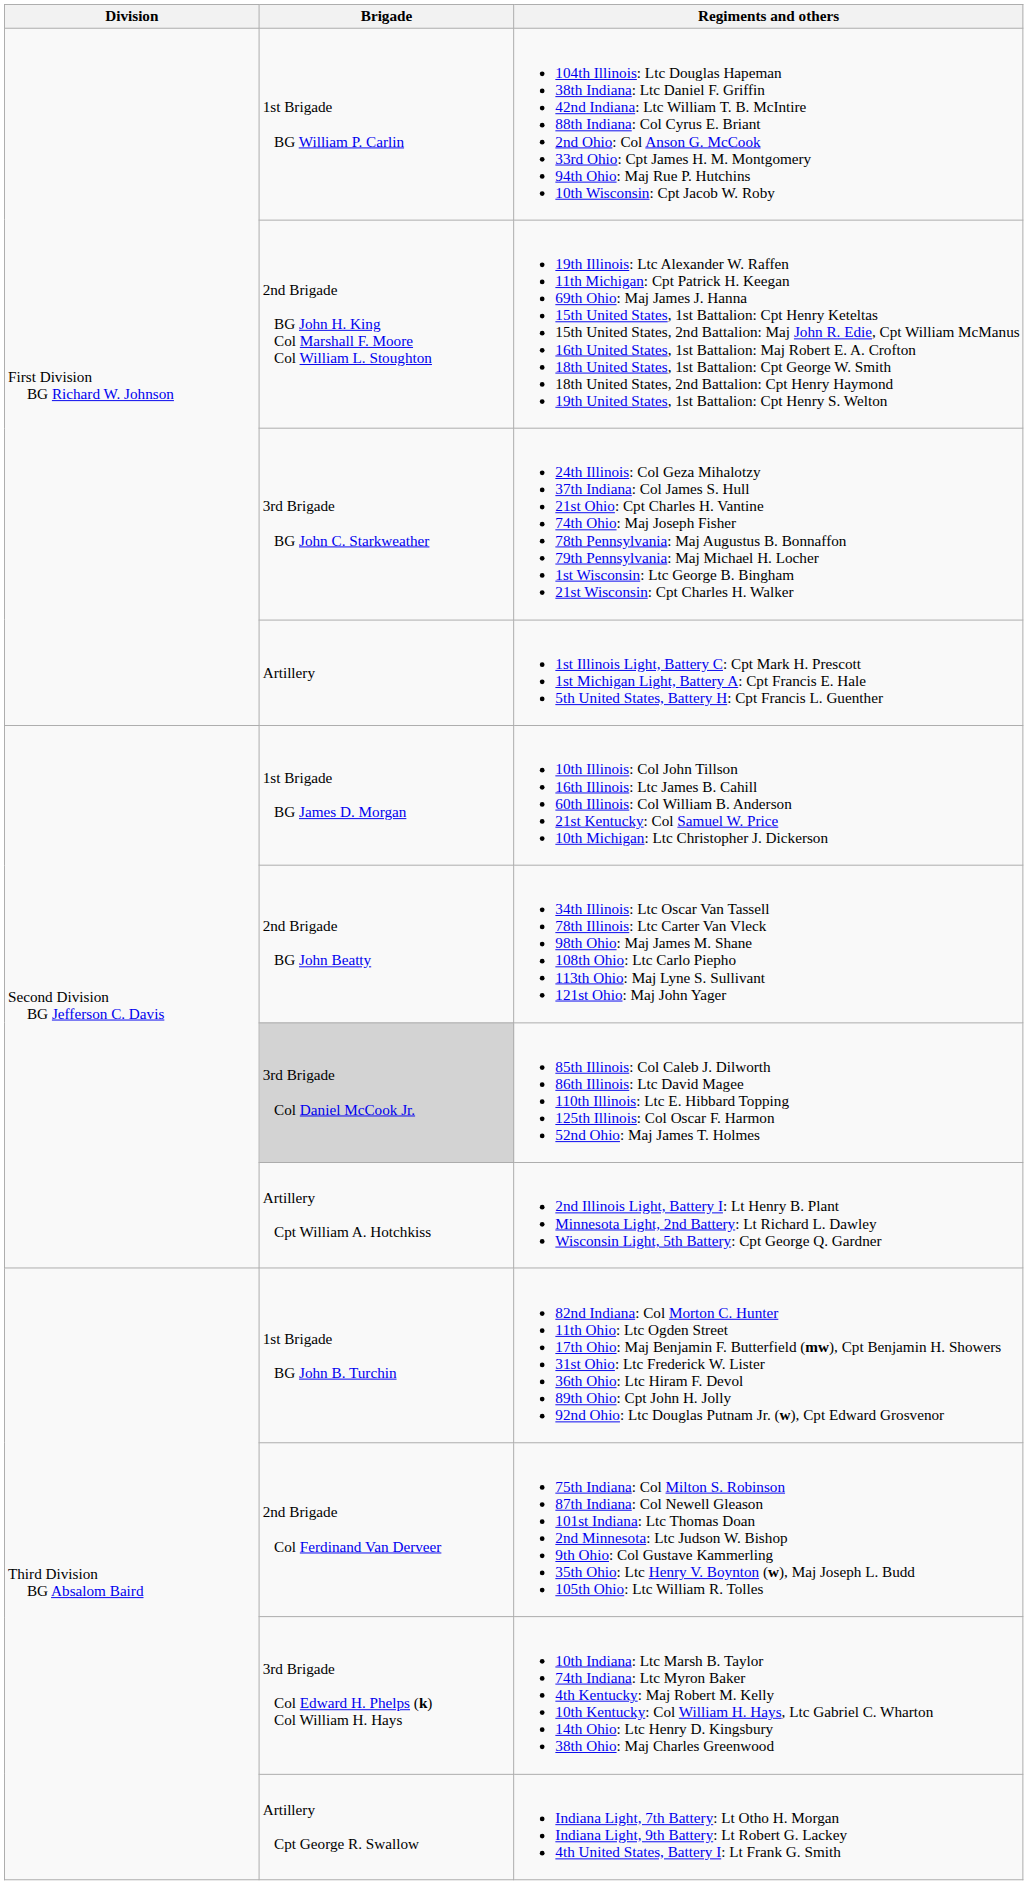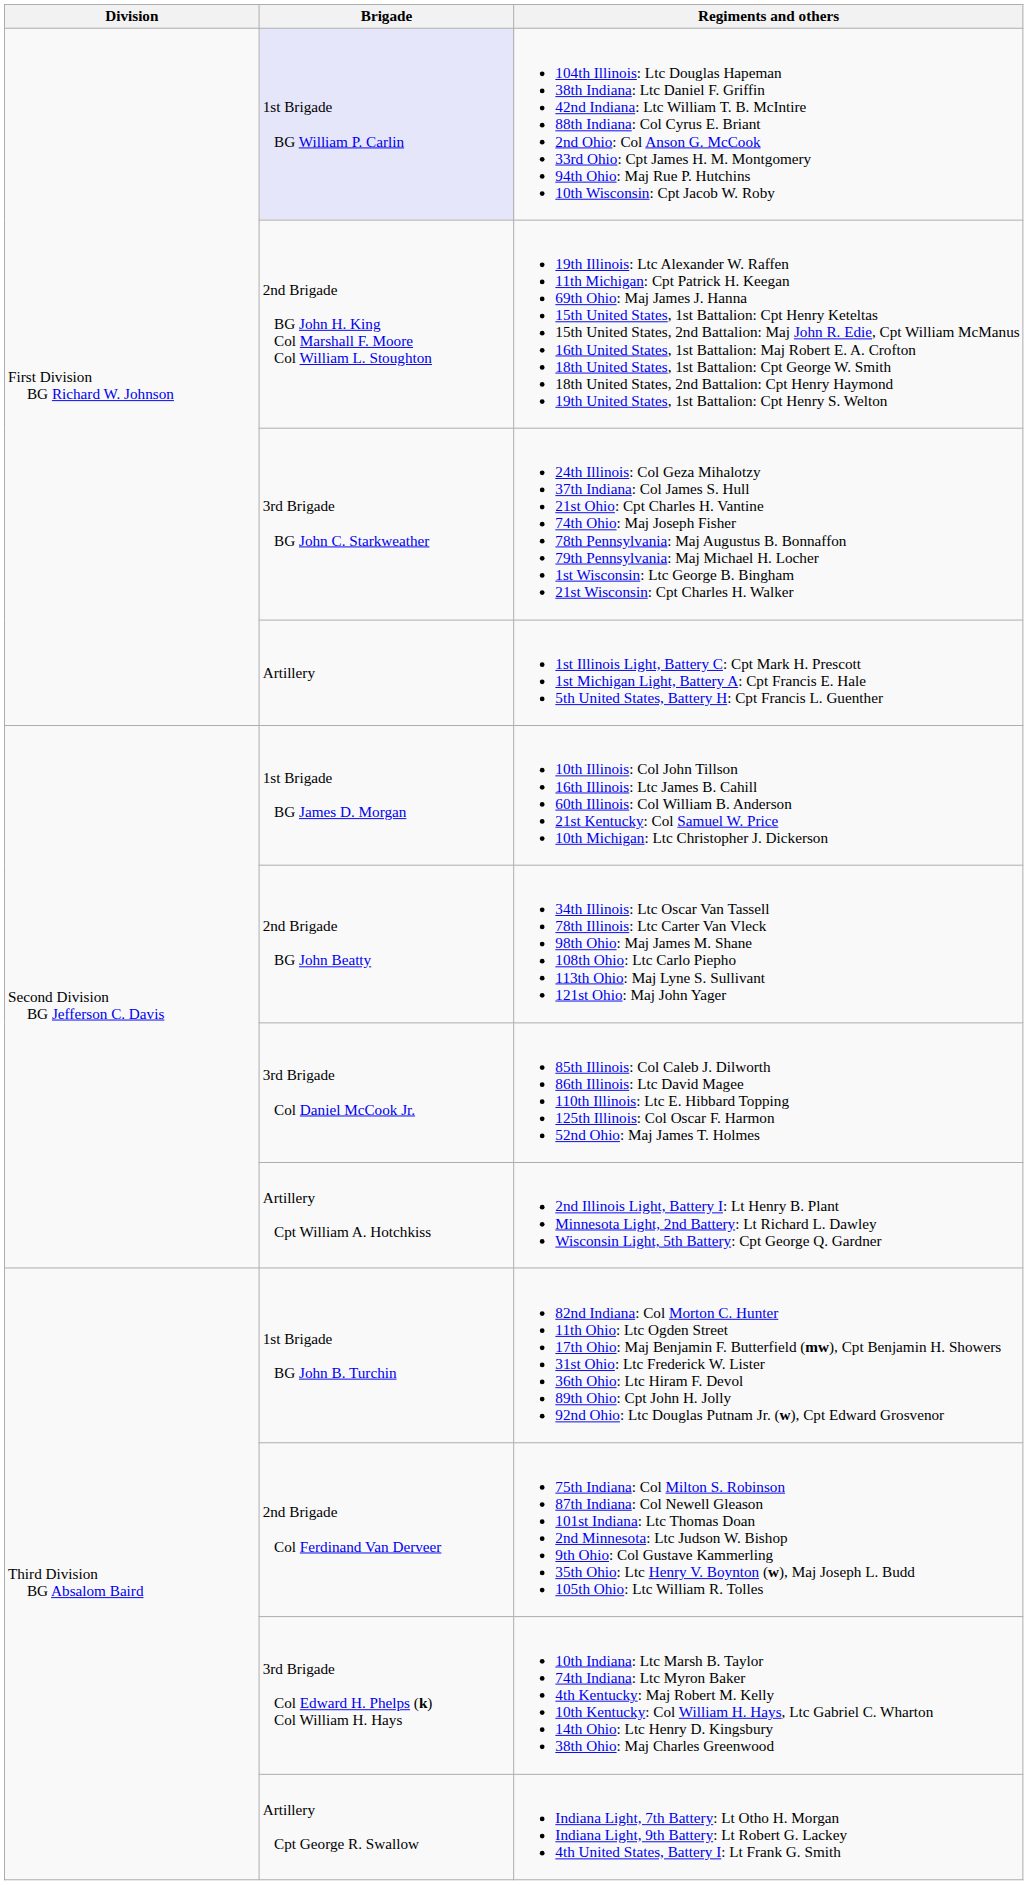1st Brigade BG William P. Carlin | Brigade: no background -> lavender background
3rd Brigade Col Daniel McCook Jr. | Brigade: lightgrey background -> no background
